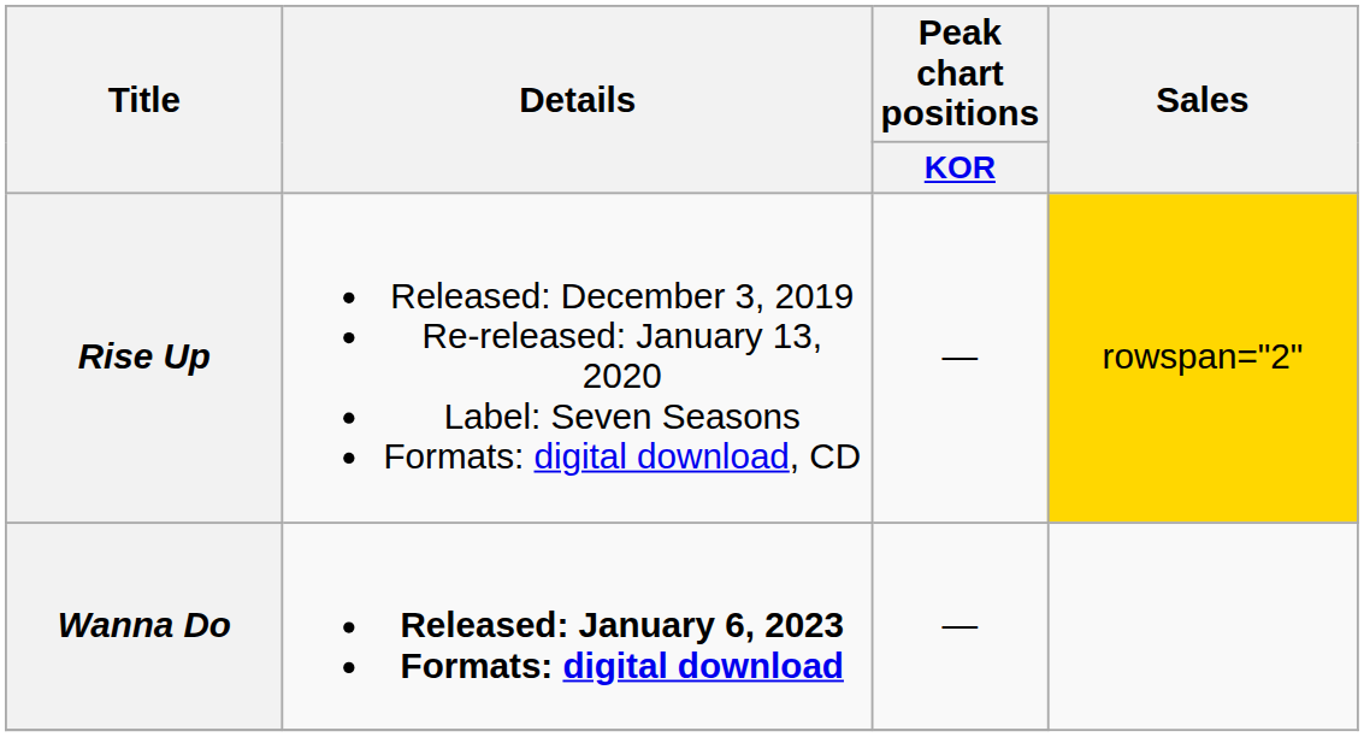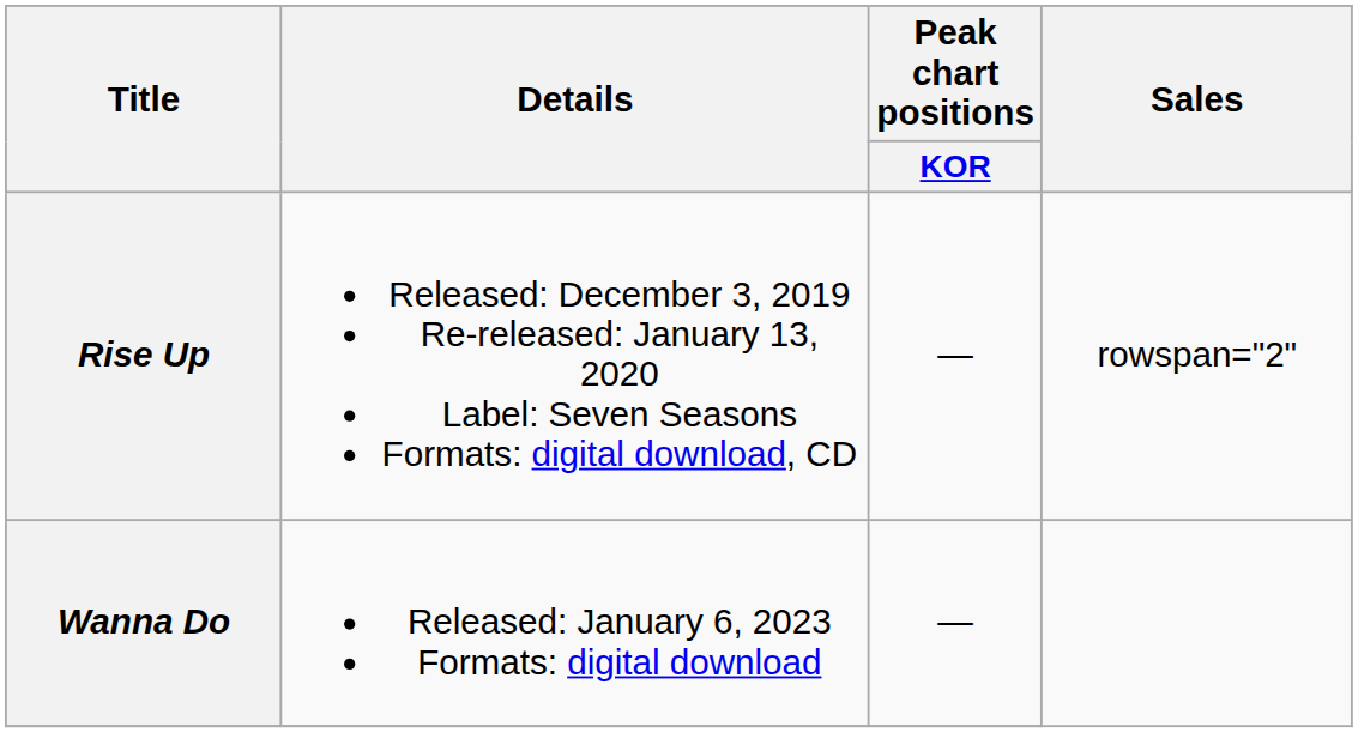Rise Up | Sales: gold background -> no background
Wanna Do | Details: bold -> normal
